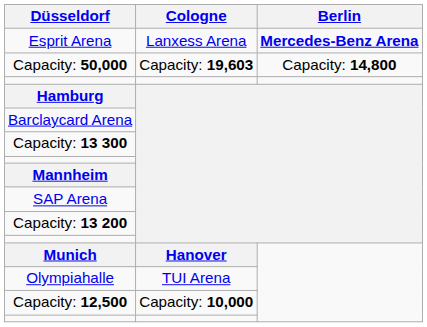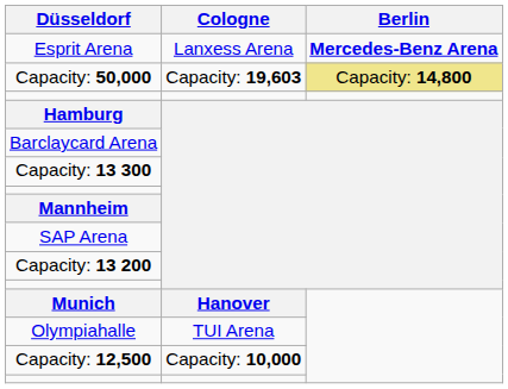Capacity: 50,000 | Berlin: no background -> khaki background
